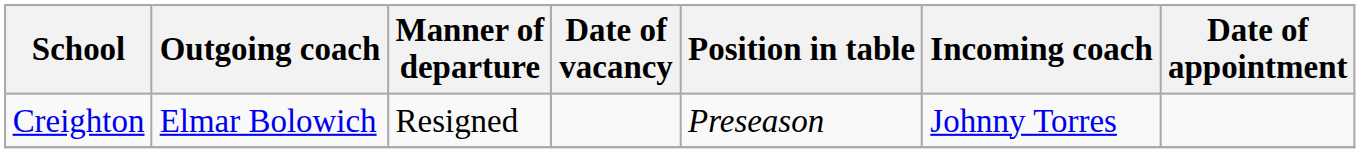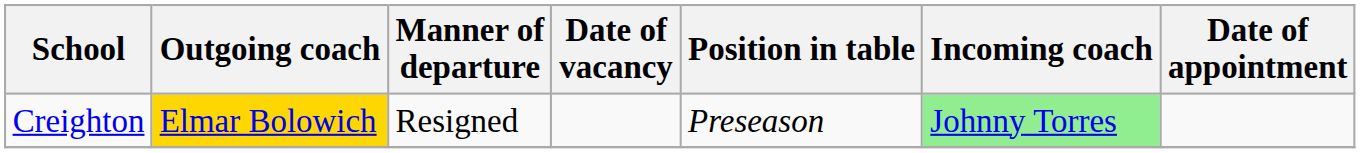Creighton | Outgoing coach: no background -> gold background
Creighton | Incoming coach: no background -> lightgreen background
